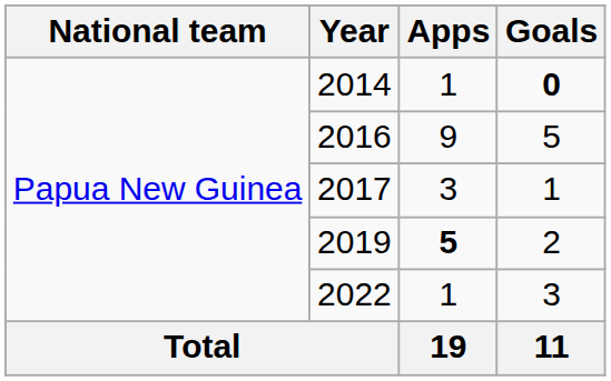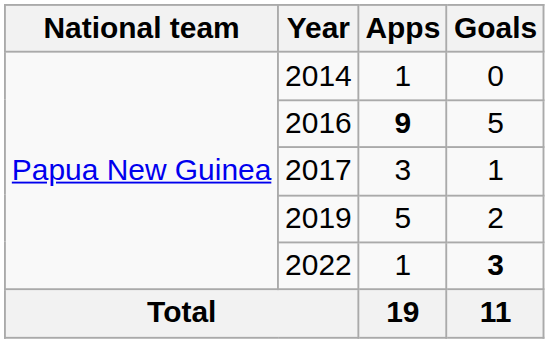2014 | Goals: bold -> normal
2016 | Apps: normal -> bold
2019 | Apps: bold -> normal
2022 | Goals: normal -> bold
